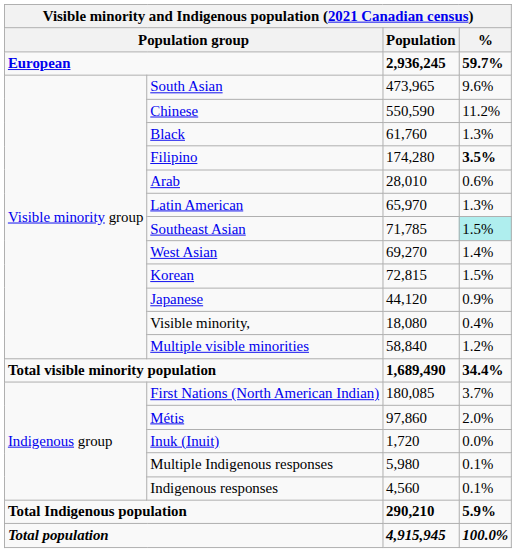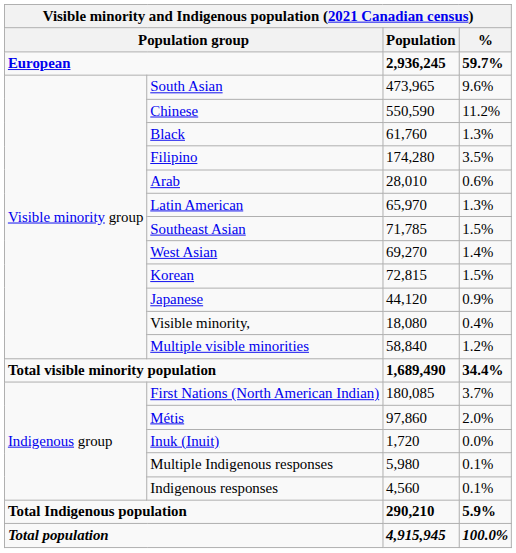Filipino | %: bold -> normal
Southeast Asian | %: paleturquoise background -> no background
